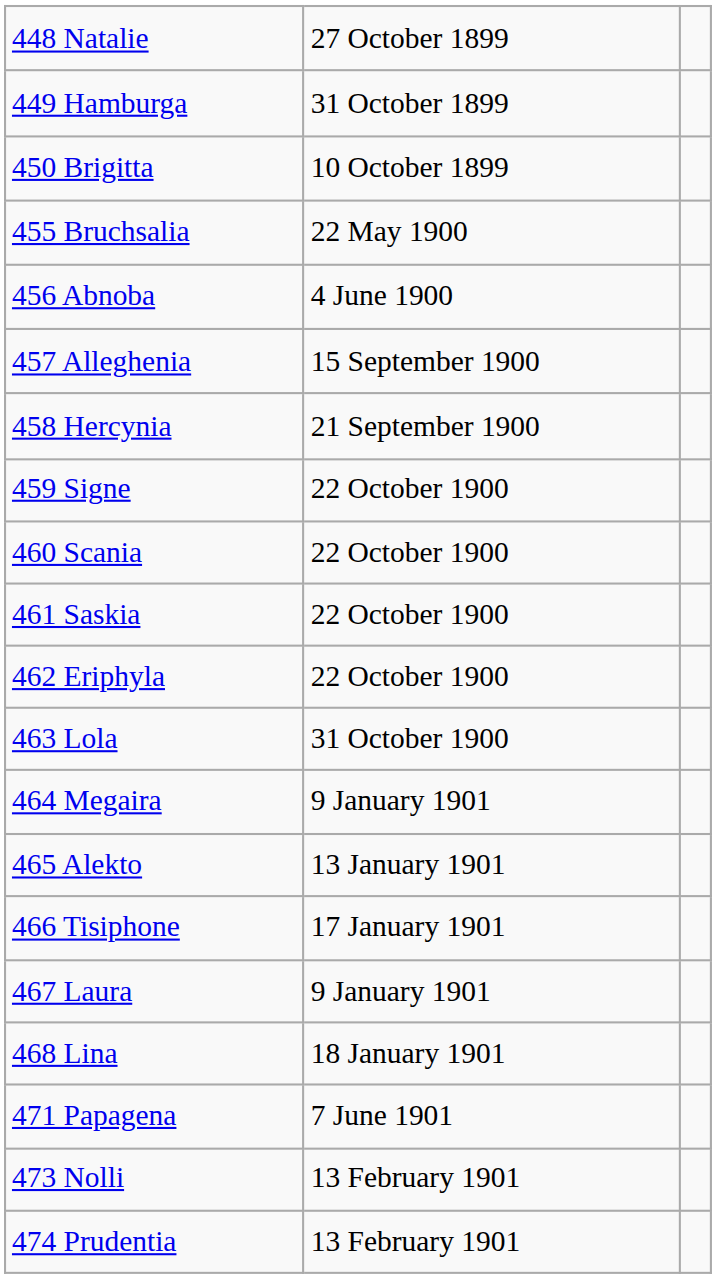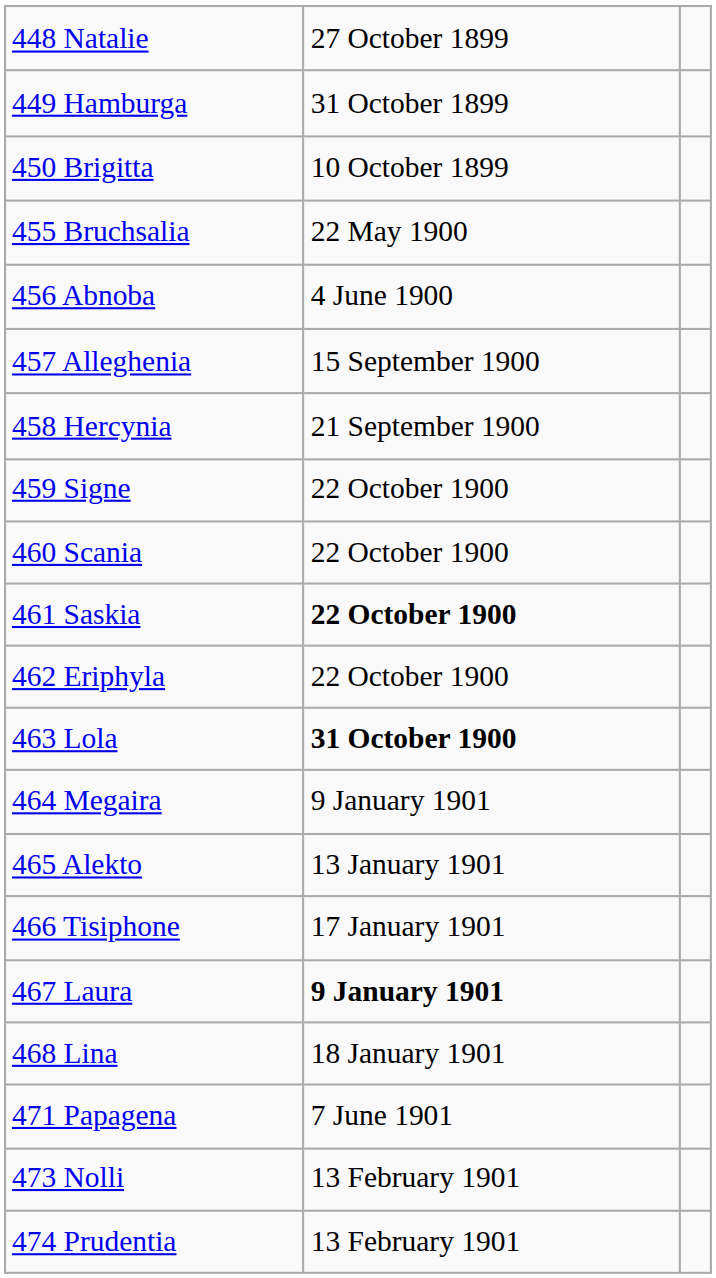461 Saskia | column 2: normal -> bold
463 Lola | column 2: normal -> bold
467 Laura | column 2: normal -> bold
